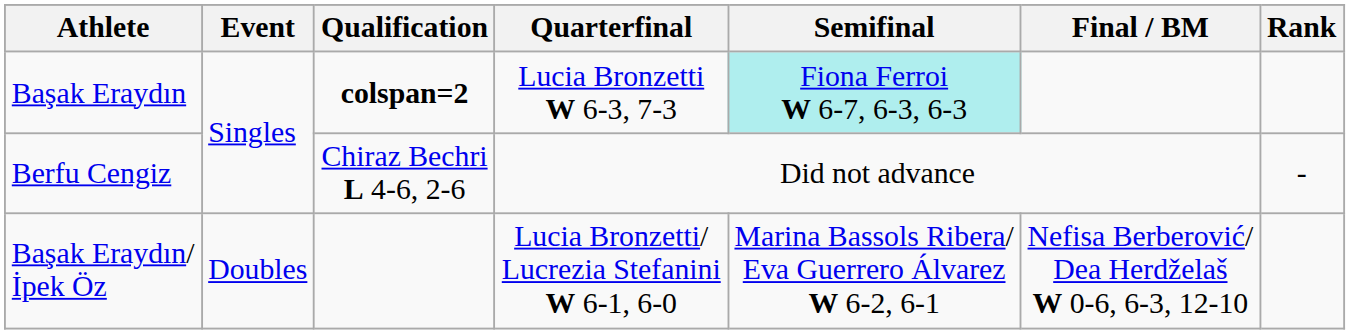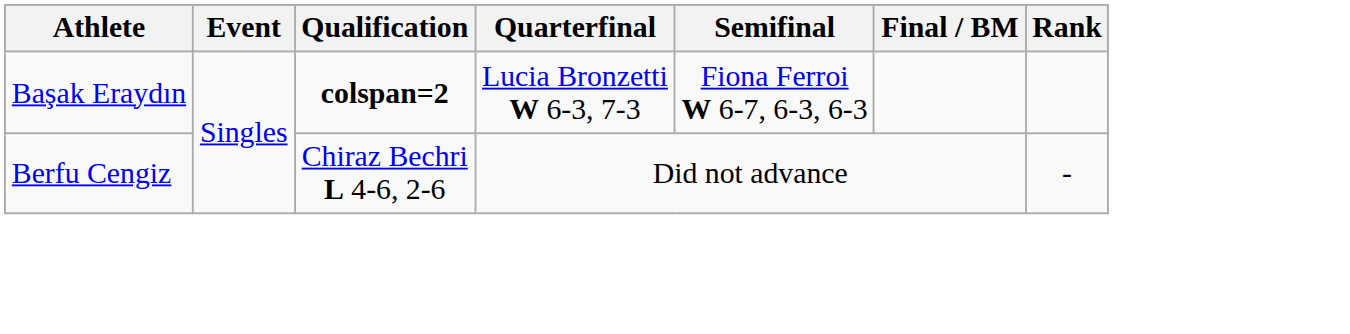Başak Eraydın | Semifinal: paleturquoise background -> no background
- row: Başak Eraydın/ İpek Öz | Doubles | Lucia Bronzetti/ Lucrezia Stefanini W 6-1, 6-0 | Marina Bassols Ribera/ Eva Guerrero Álvarez W 6-2, 6-1 | Nefisa Berberović/ Dea Herdželaš W 0-6, 6-3, 12-10
